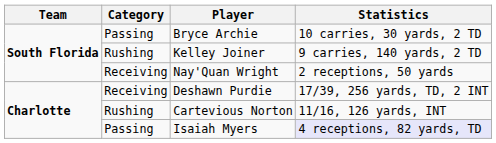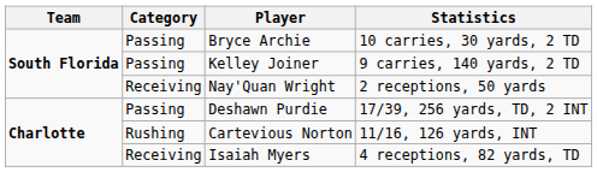Kelley Joiner | Category: Rushing -> Passing
Deshawn Purdie | Category: Receiving -> Passing
Isaiah Myers | Category: Passing -> Receiving
Isaiah Myers | Statistics: lavender background -> no background
